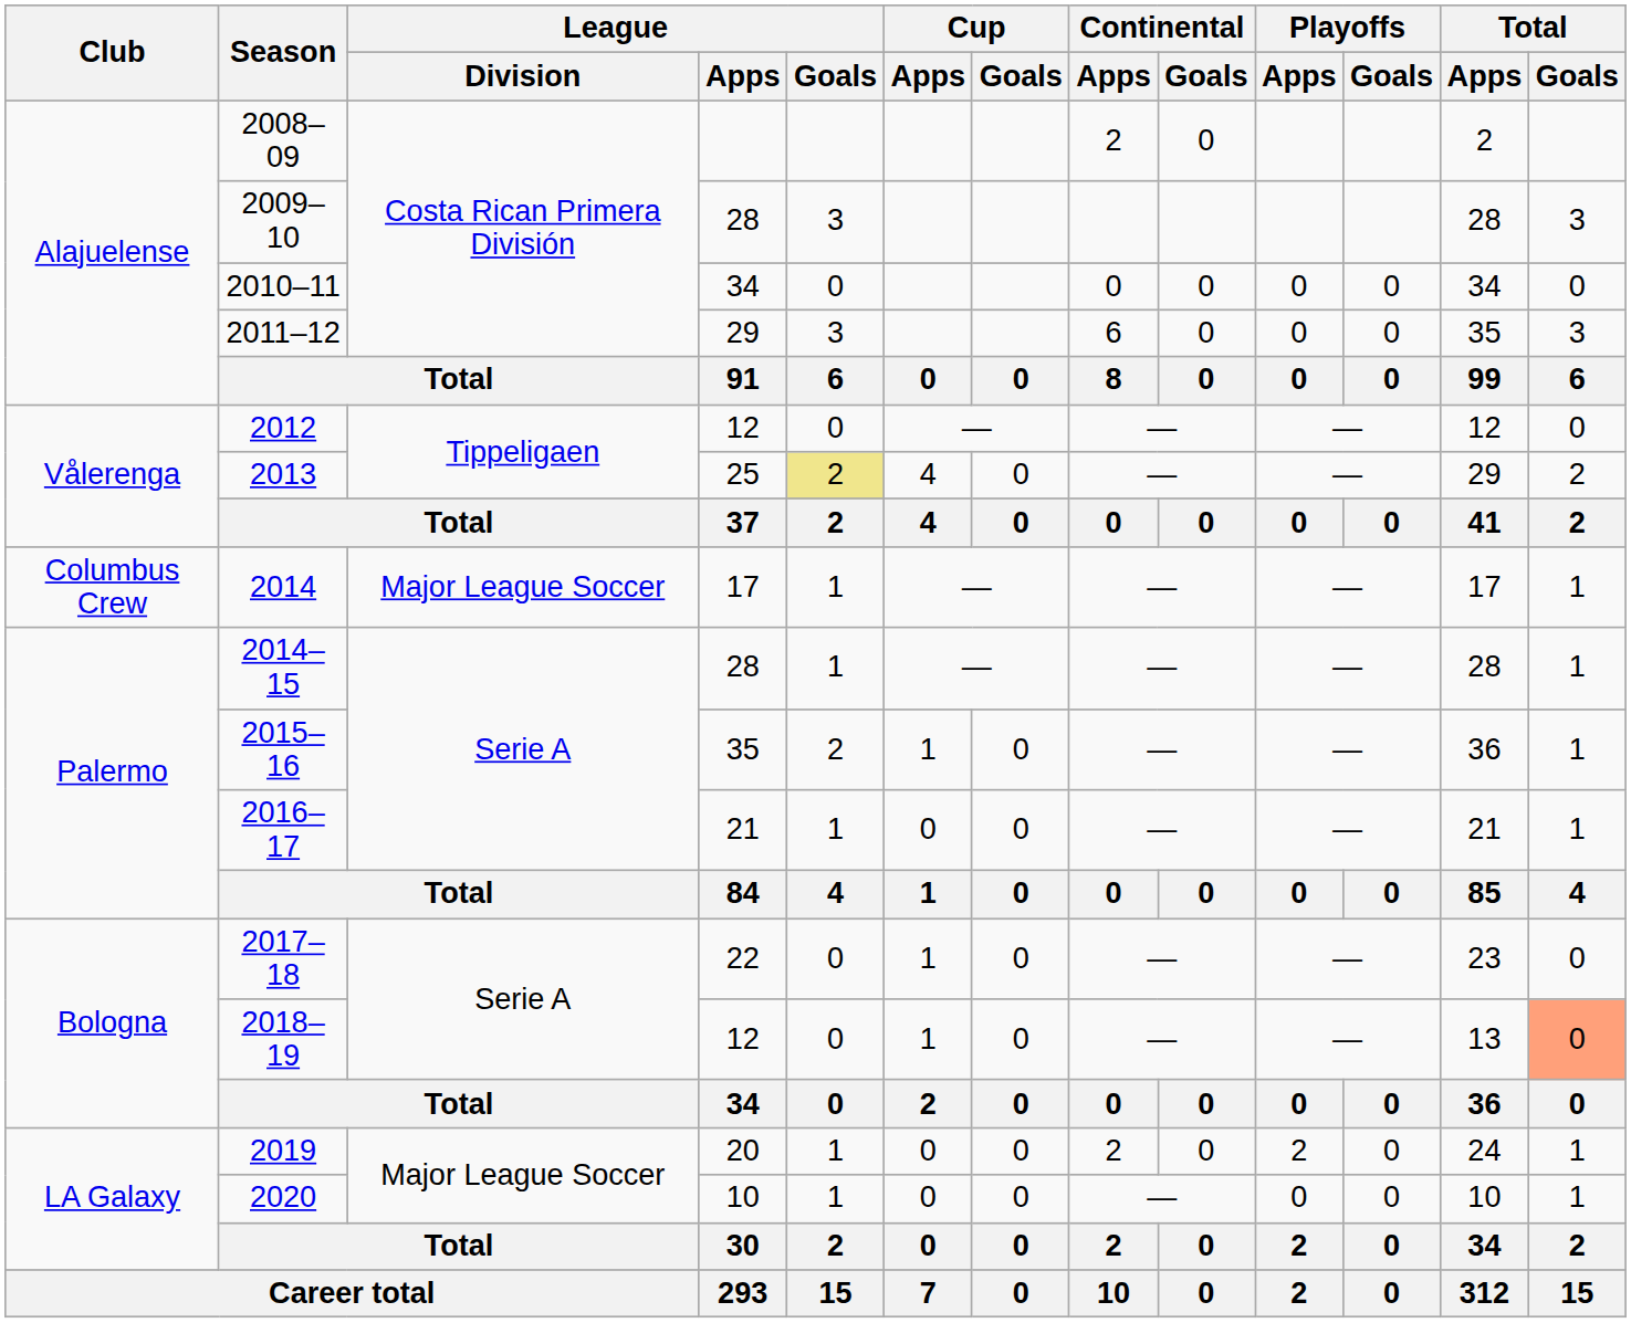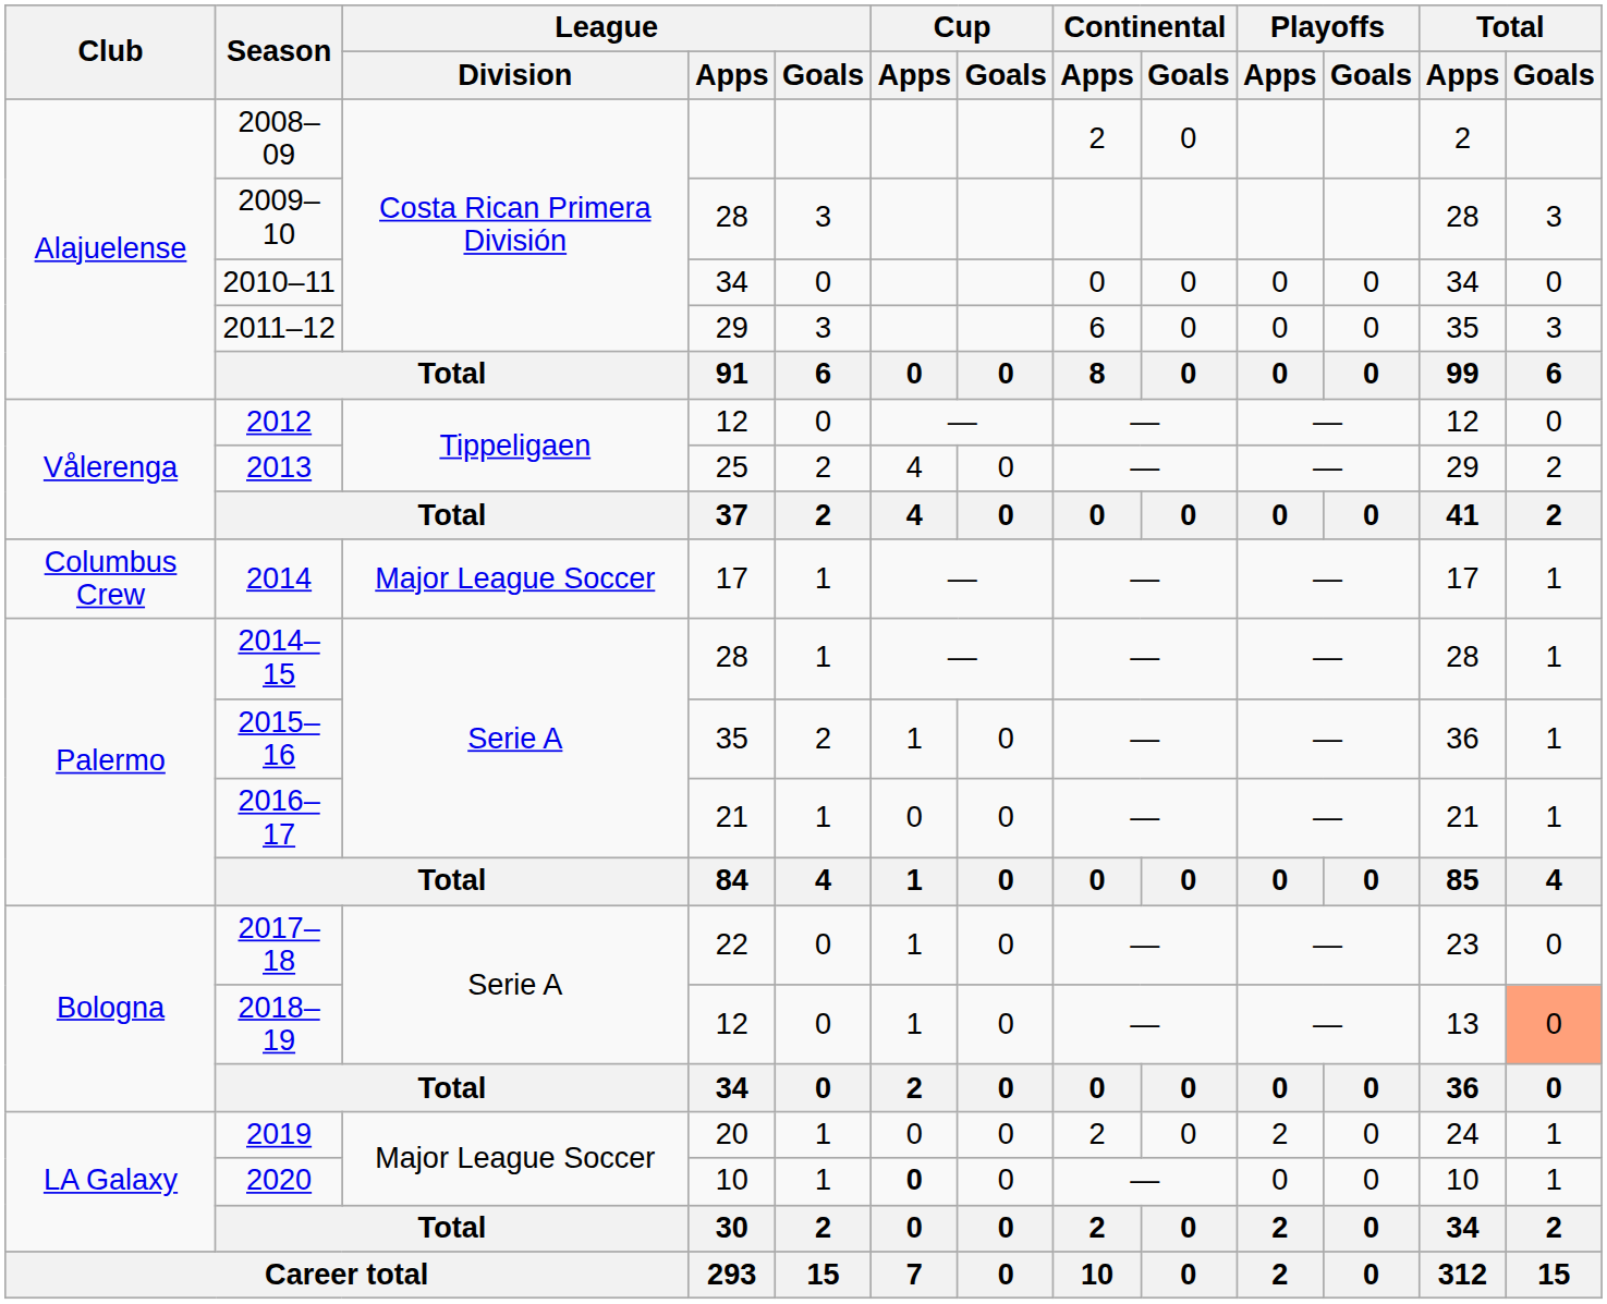2013 | League / Goals: khaki background -> no background
2020 | Cup / Apps: normal -> bold
